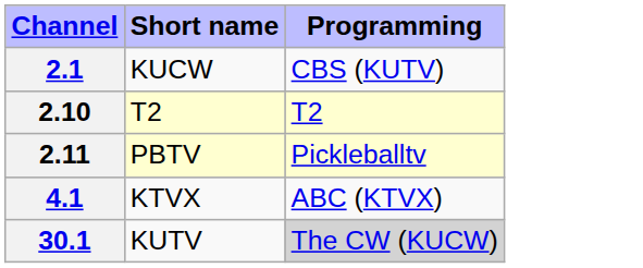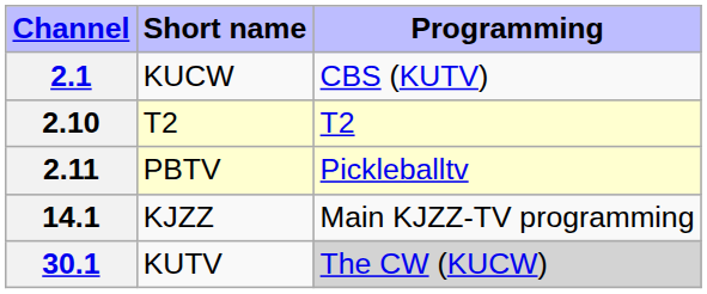- row: 4.1 | KTVX | ABC (KTVX)
+ row: 14.1 | KJZZ | Main KJZZ-TV programming
